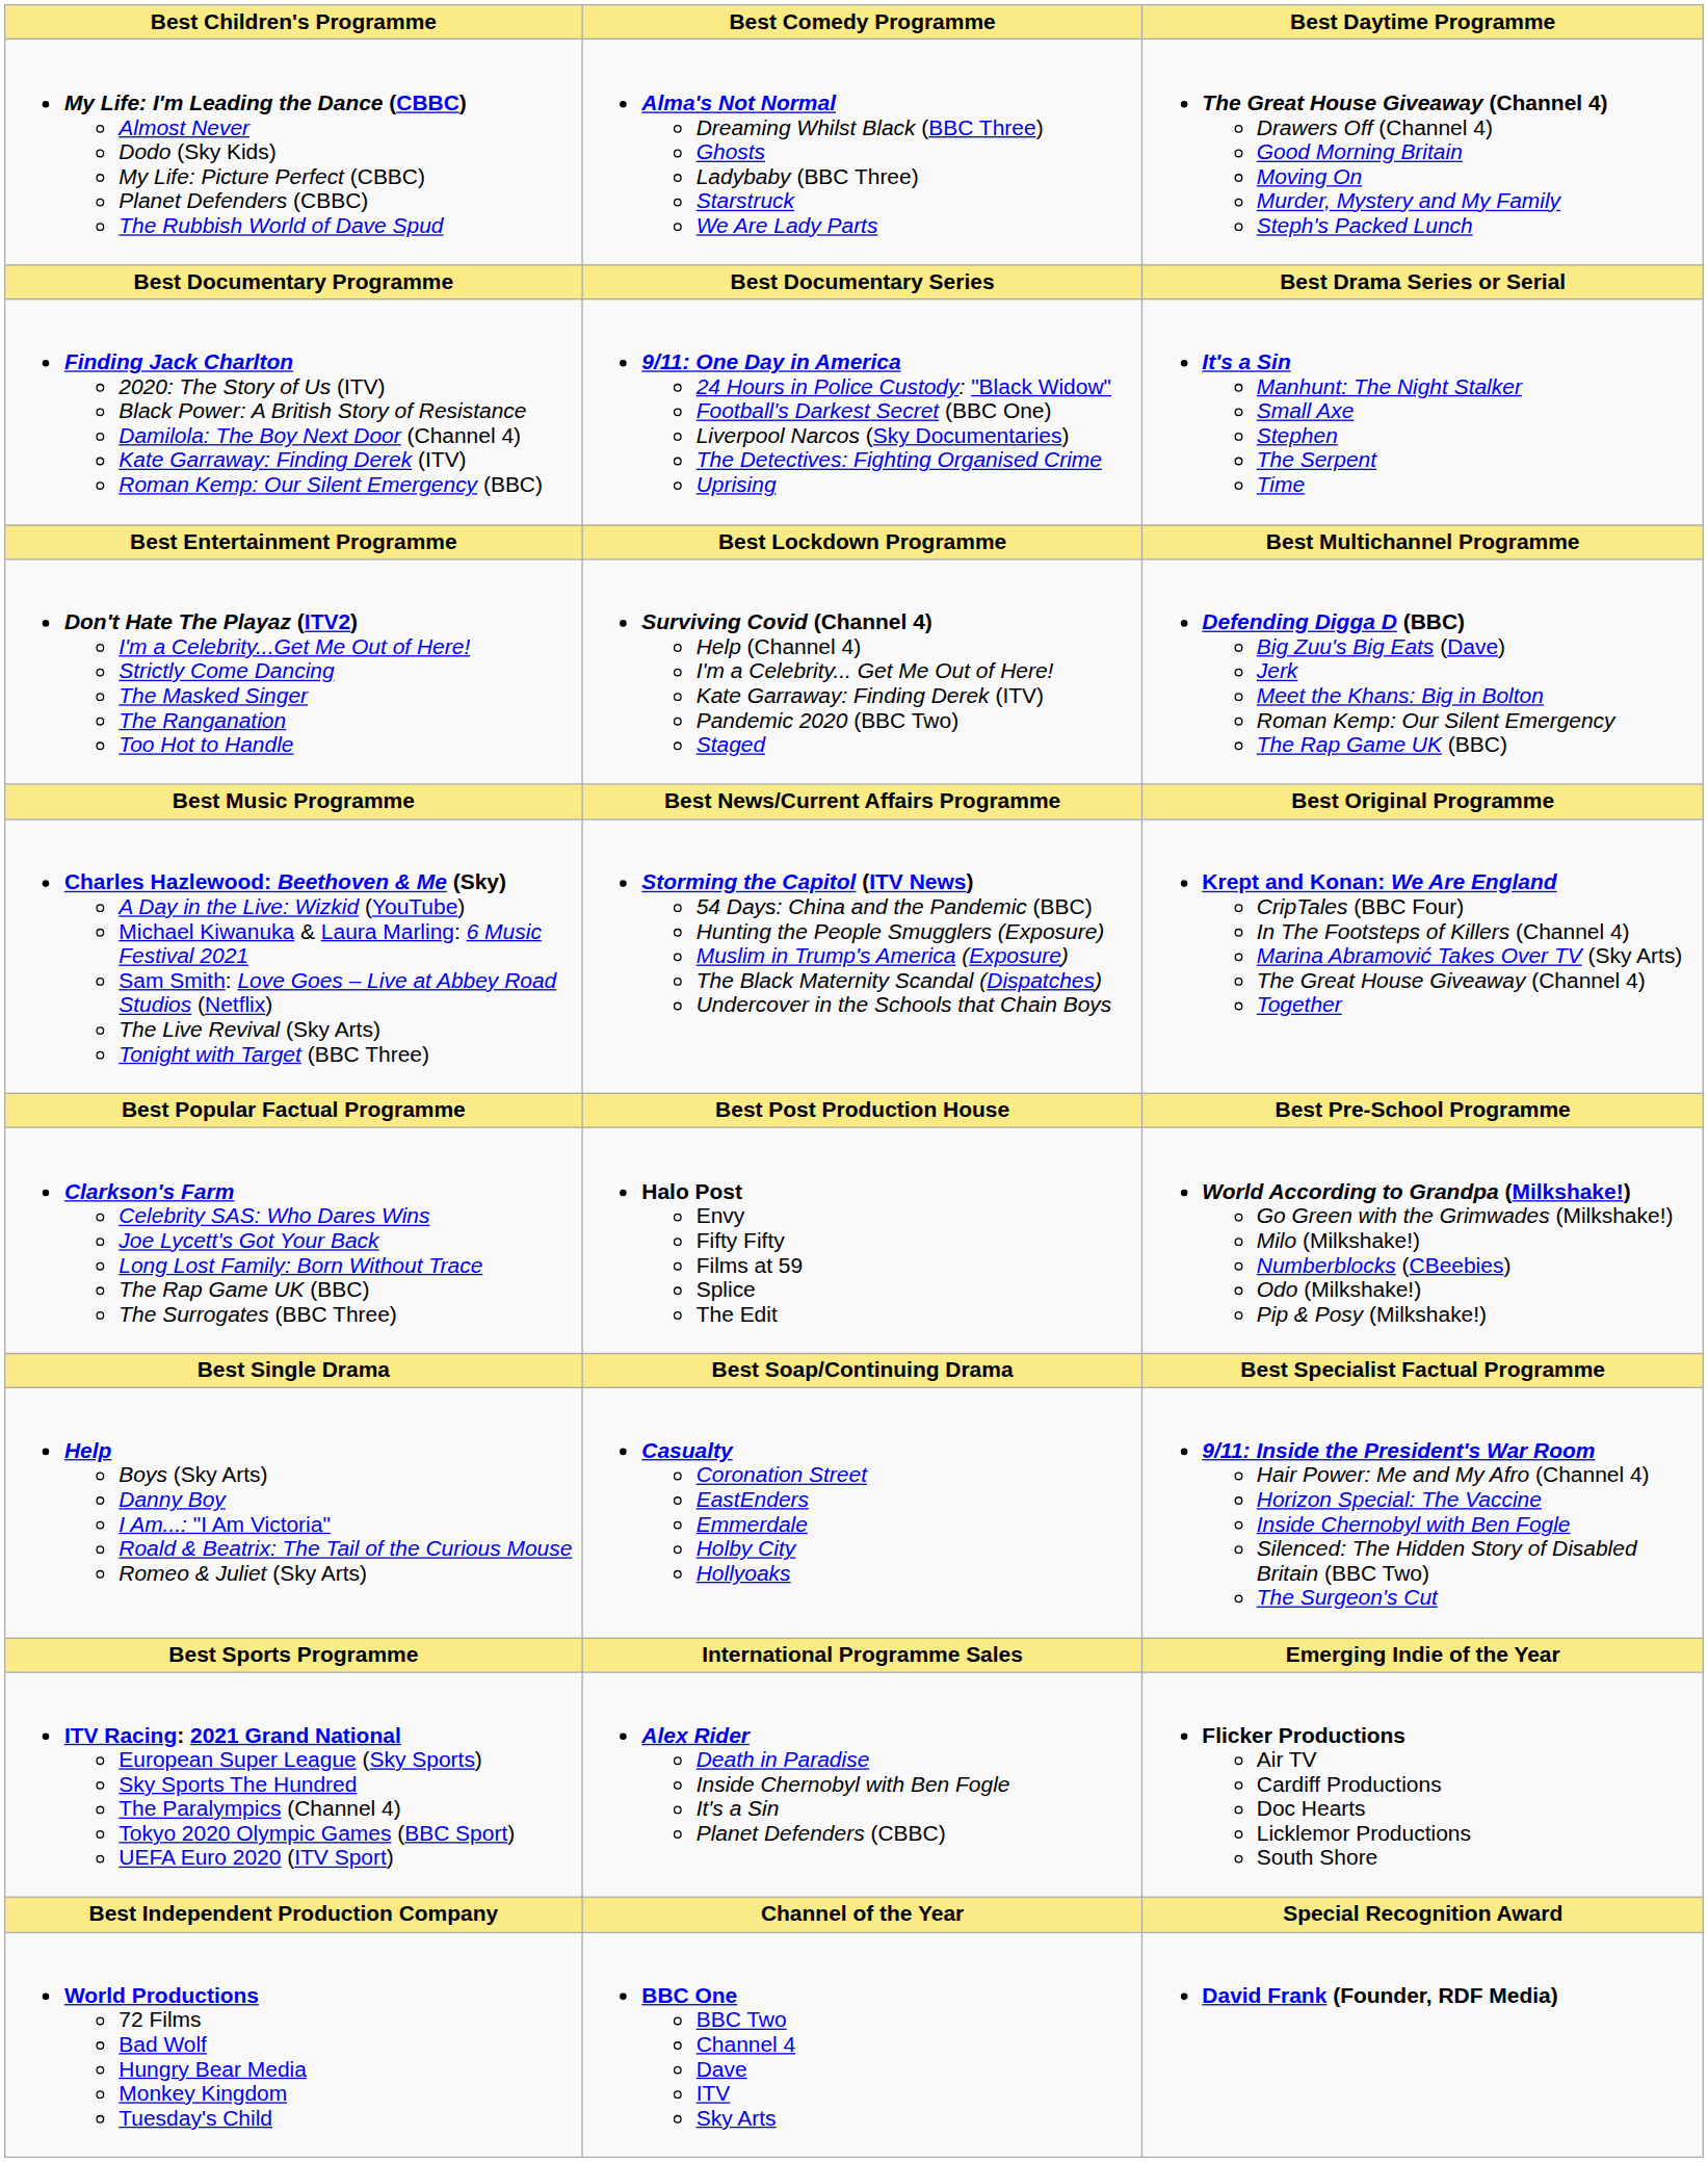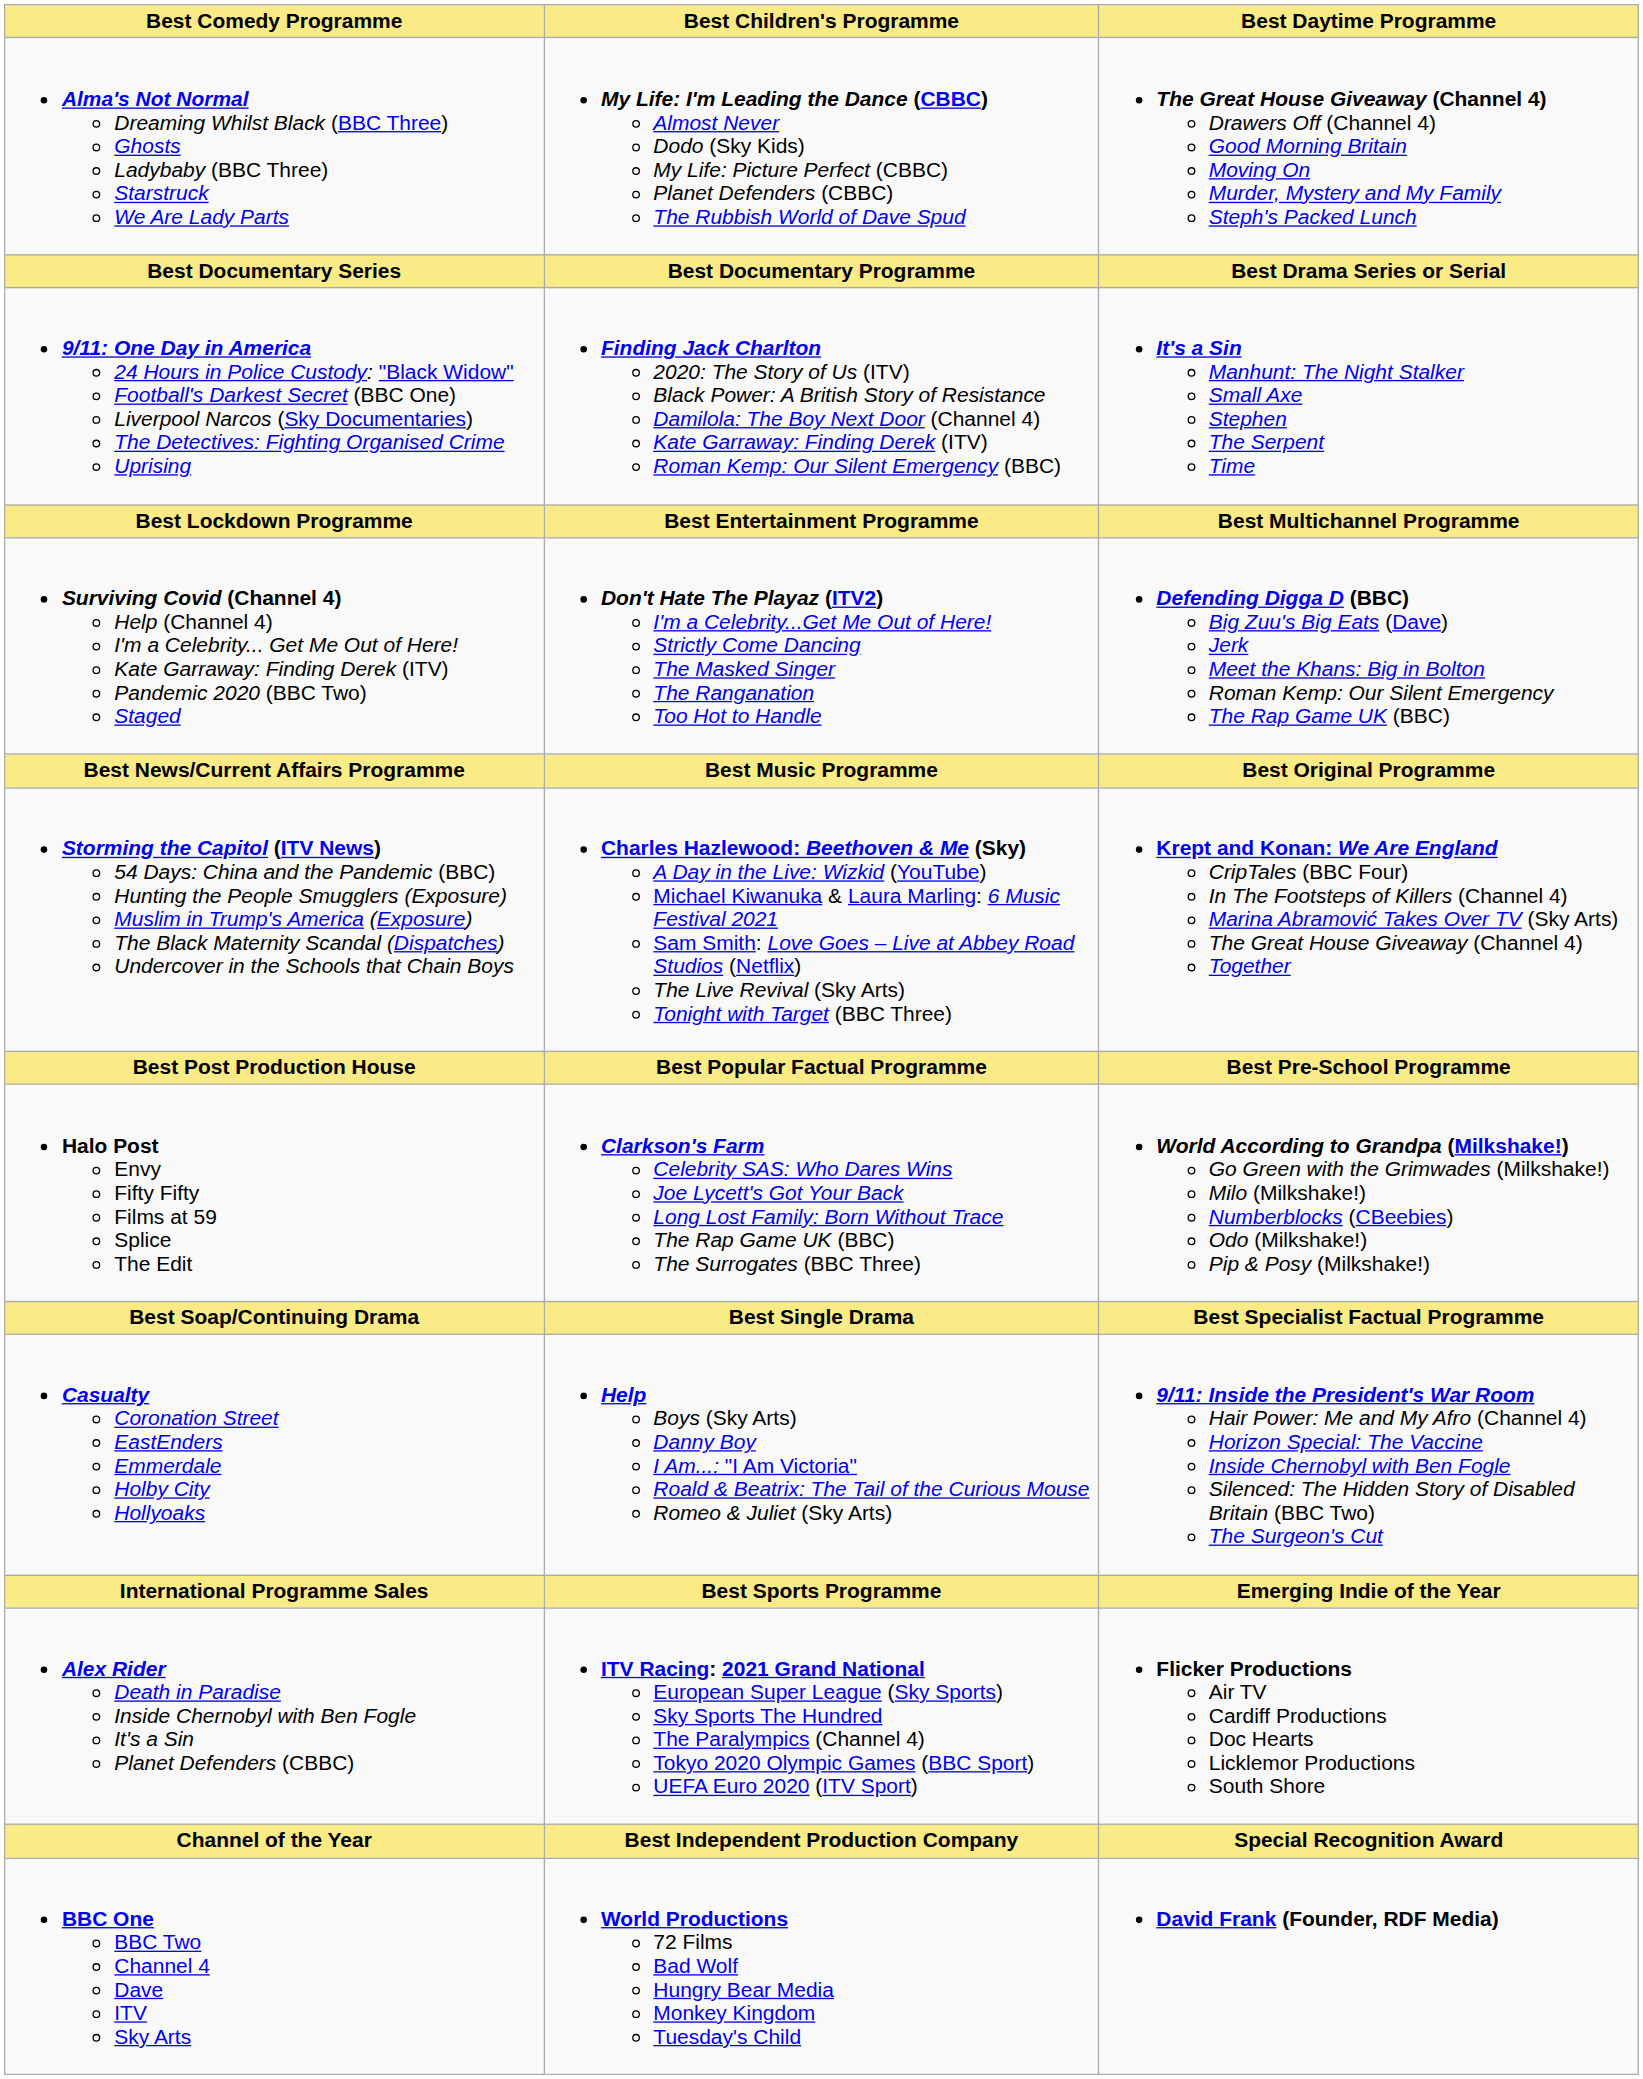columns swapped: Best Children's Programme <-> Best Comedy Programme
